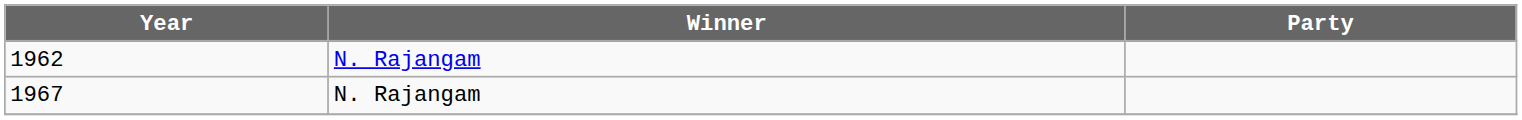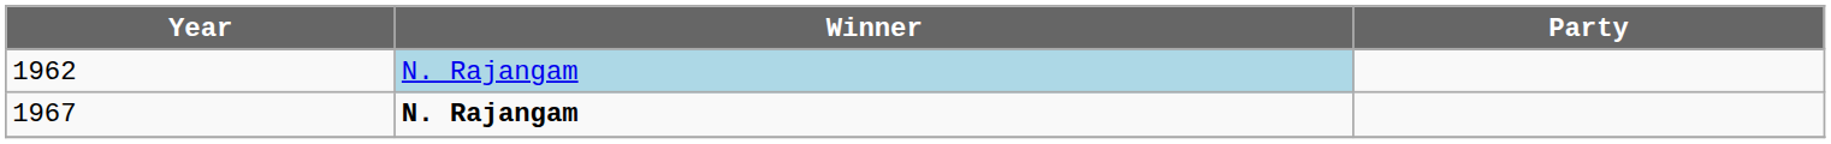1962 | Winner: no background -> lightblue background
1967 | Winner: normal -> bold
